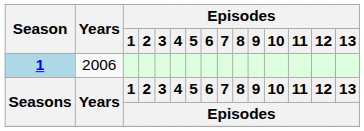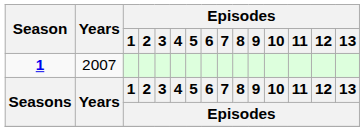row 3 | Season: lightblue background -> no background
row 3 | Years: 2006 -> 2007
